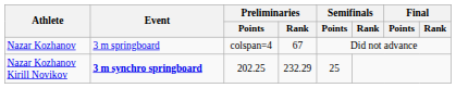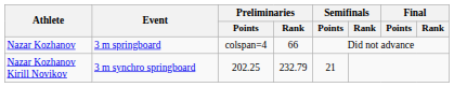Nazar Kozhanov | Preliminaries / Rank: 67 -> 66
Nazar Kozhanov Kirill Novikov | Event: bold -> normal
Nazar Kozhanov Kirill Novikov | Preliminaries / Rank: 232.29 -> 232.79
Nazar Kozhanov Kirill Novikov | Semifinals / Points: 25 -> 21
